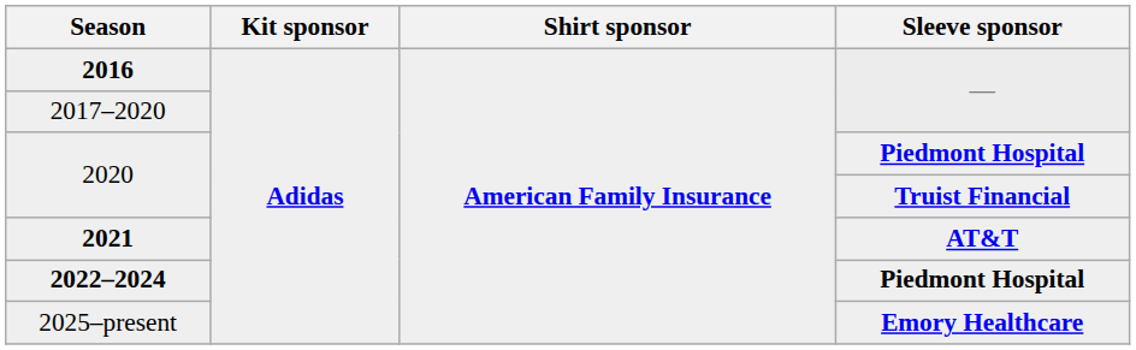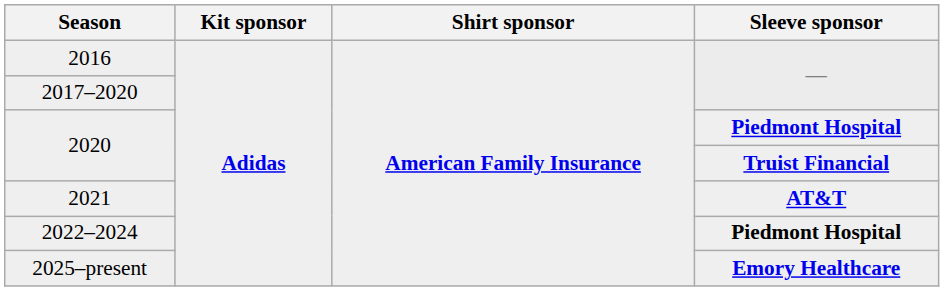2016 | Season: bold -> normal
2021 | Season: bold -> normal
2022–2024 | Season: bold -> normal
